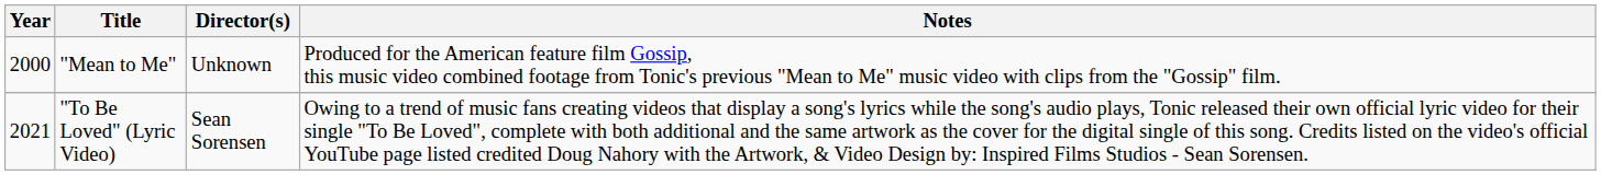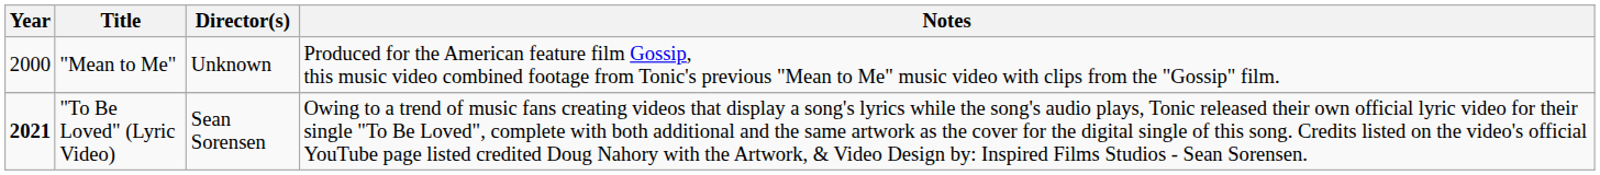"To Be Loved" (Lyric Video) | Year: normal -> bold
